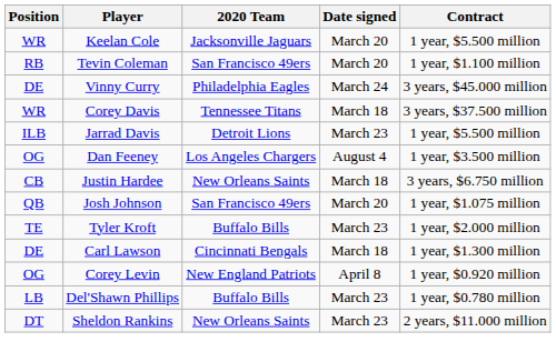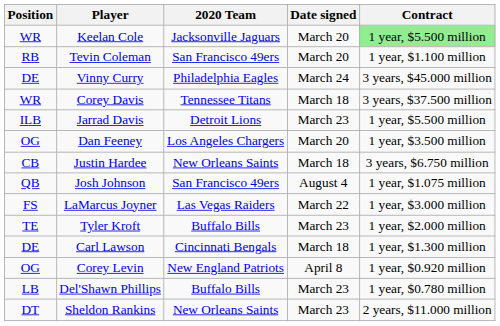Keelan Cole | Contract: no background -> lightgreen background
Dan Feeney | Date signed: August 4 -> March 20
Josh Johnson | Date signed: March 20 -> August 4
+ row: FS | LaMarcus Joyner | Las Vegas Raiders | March 22 | 1 year, $3.000 million
